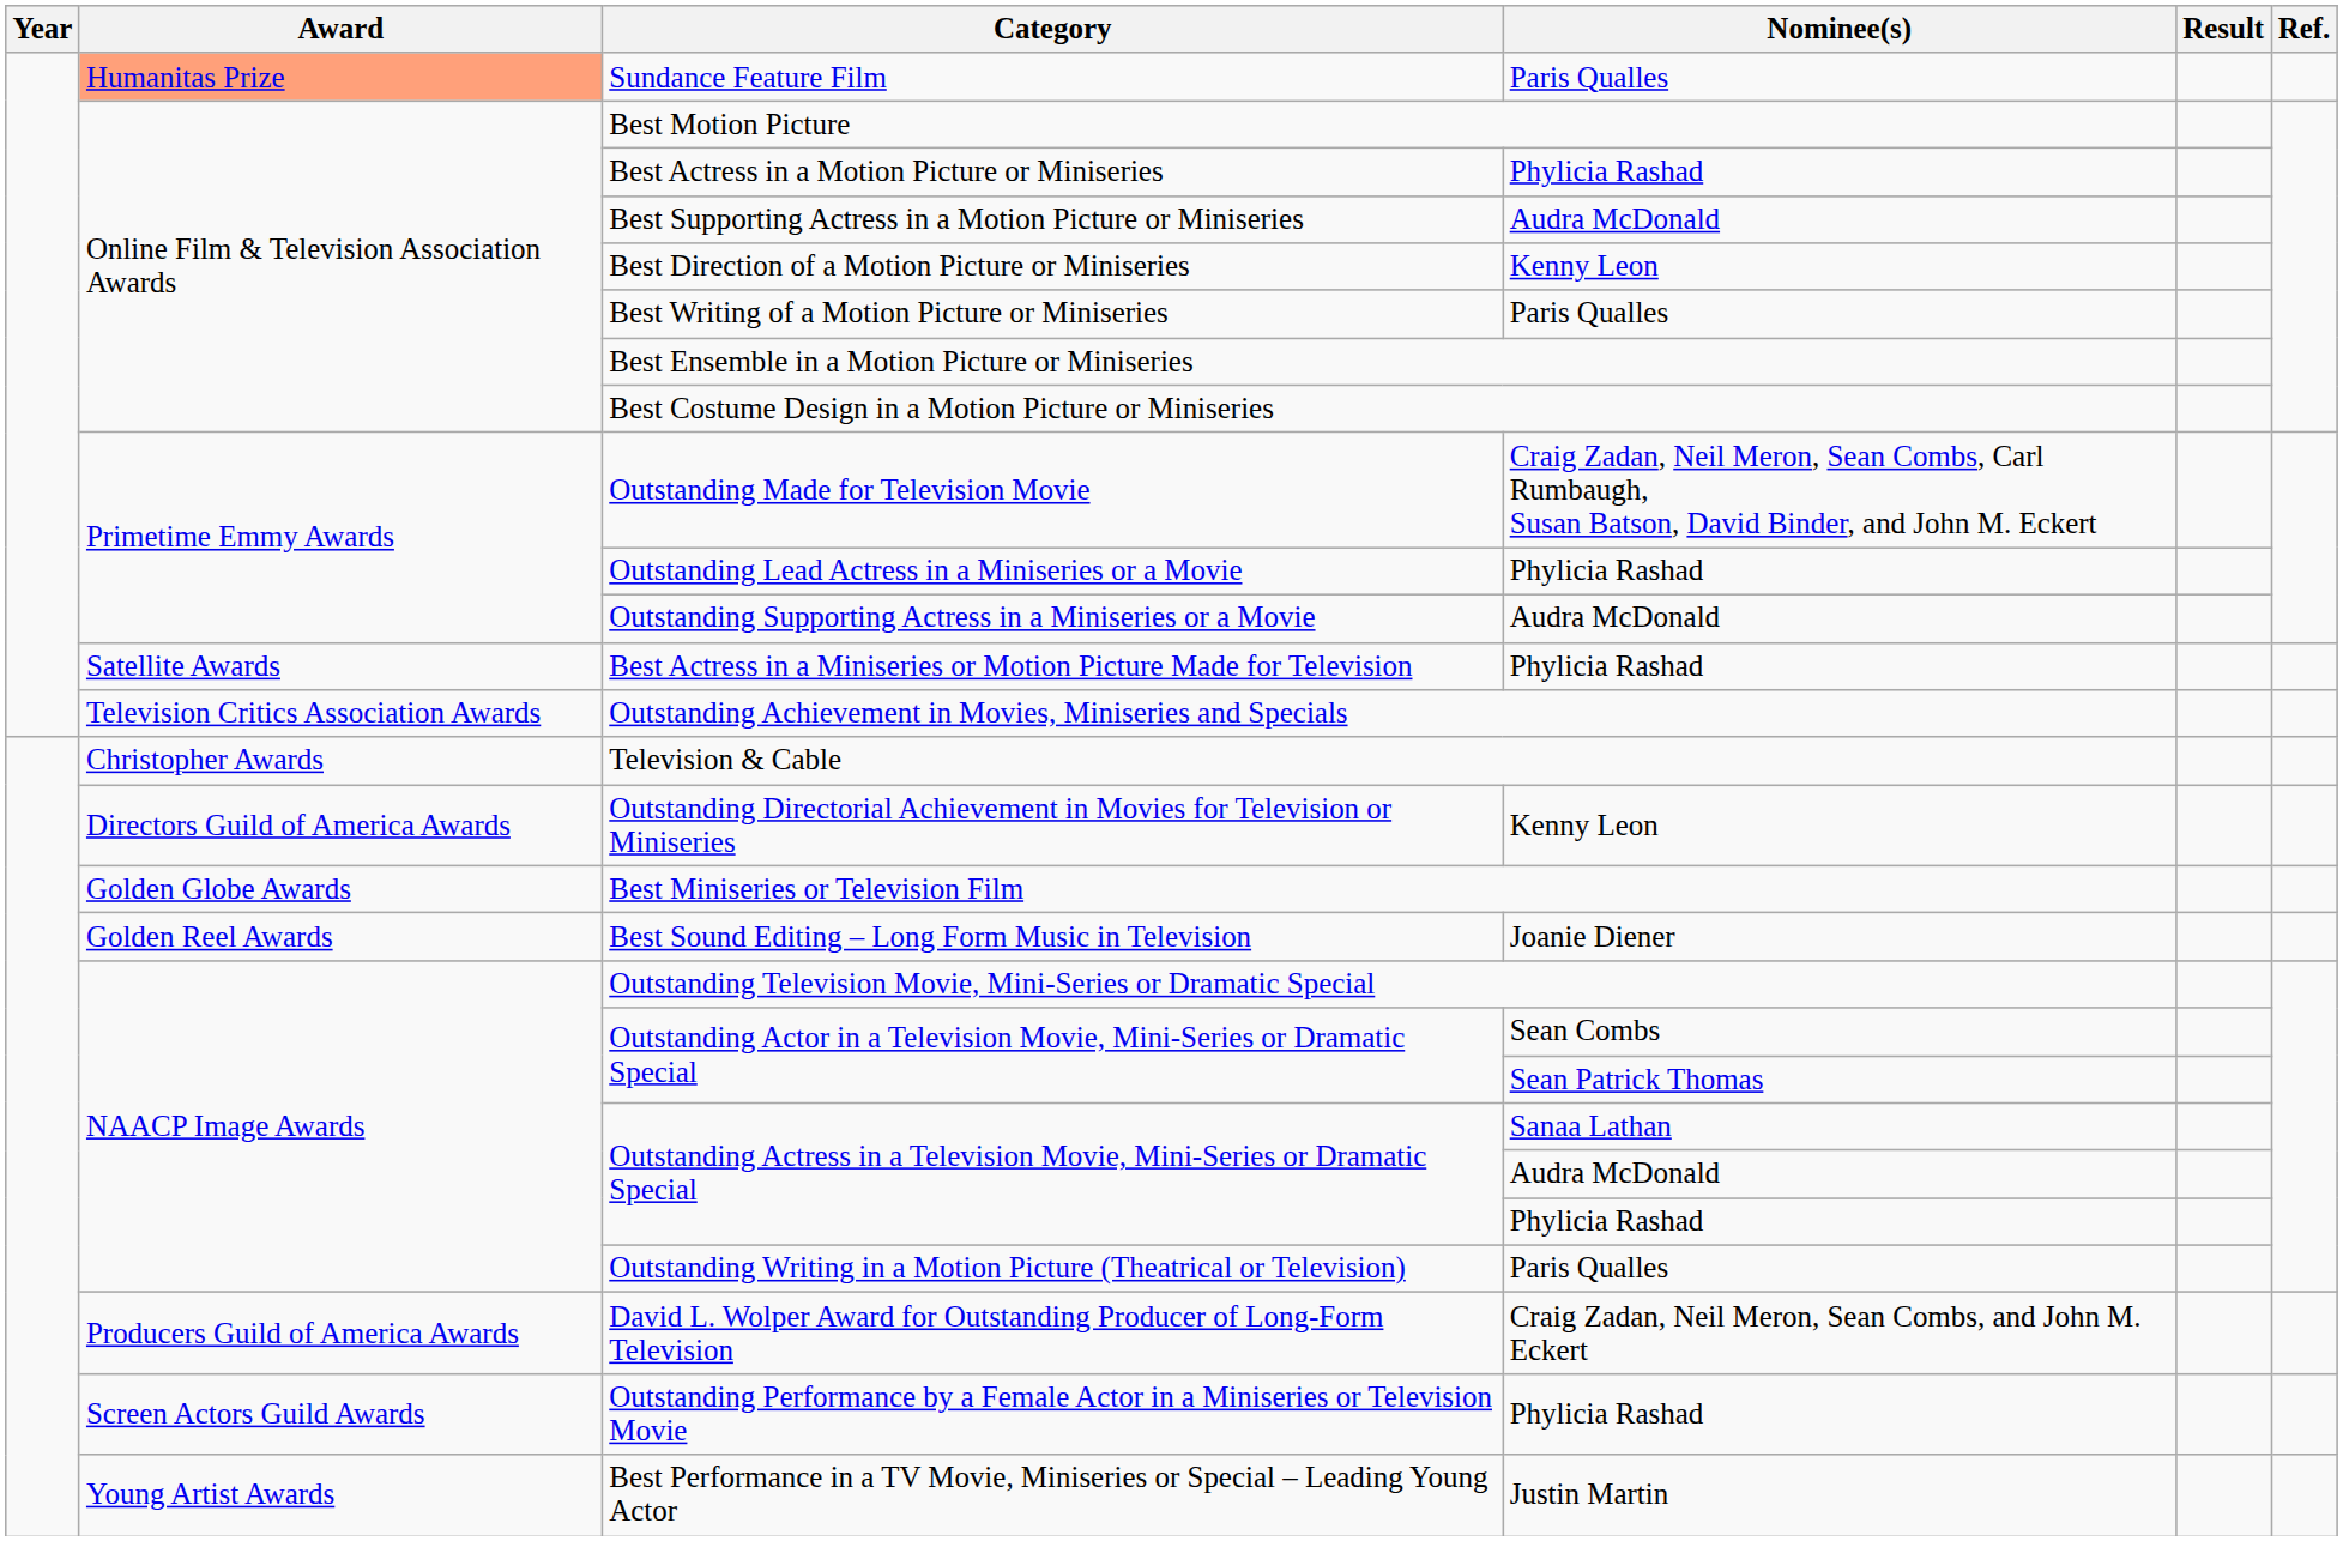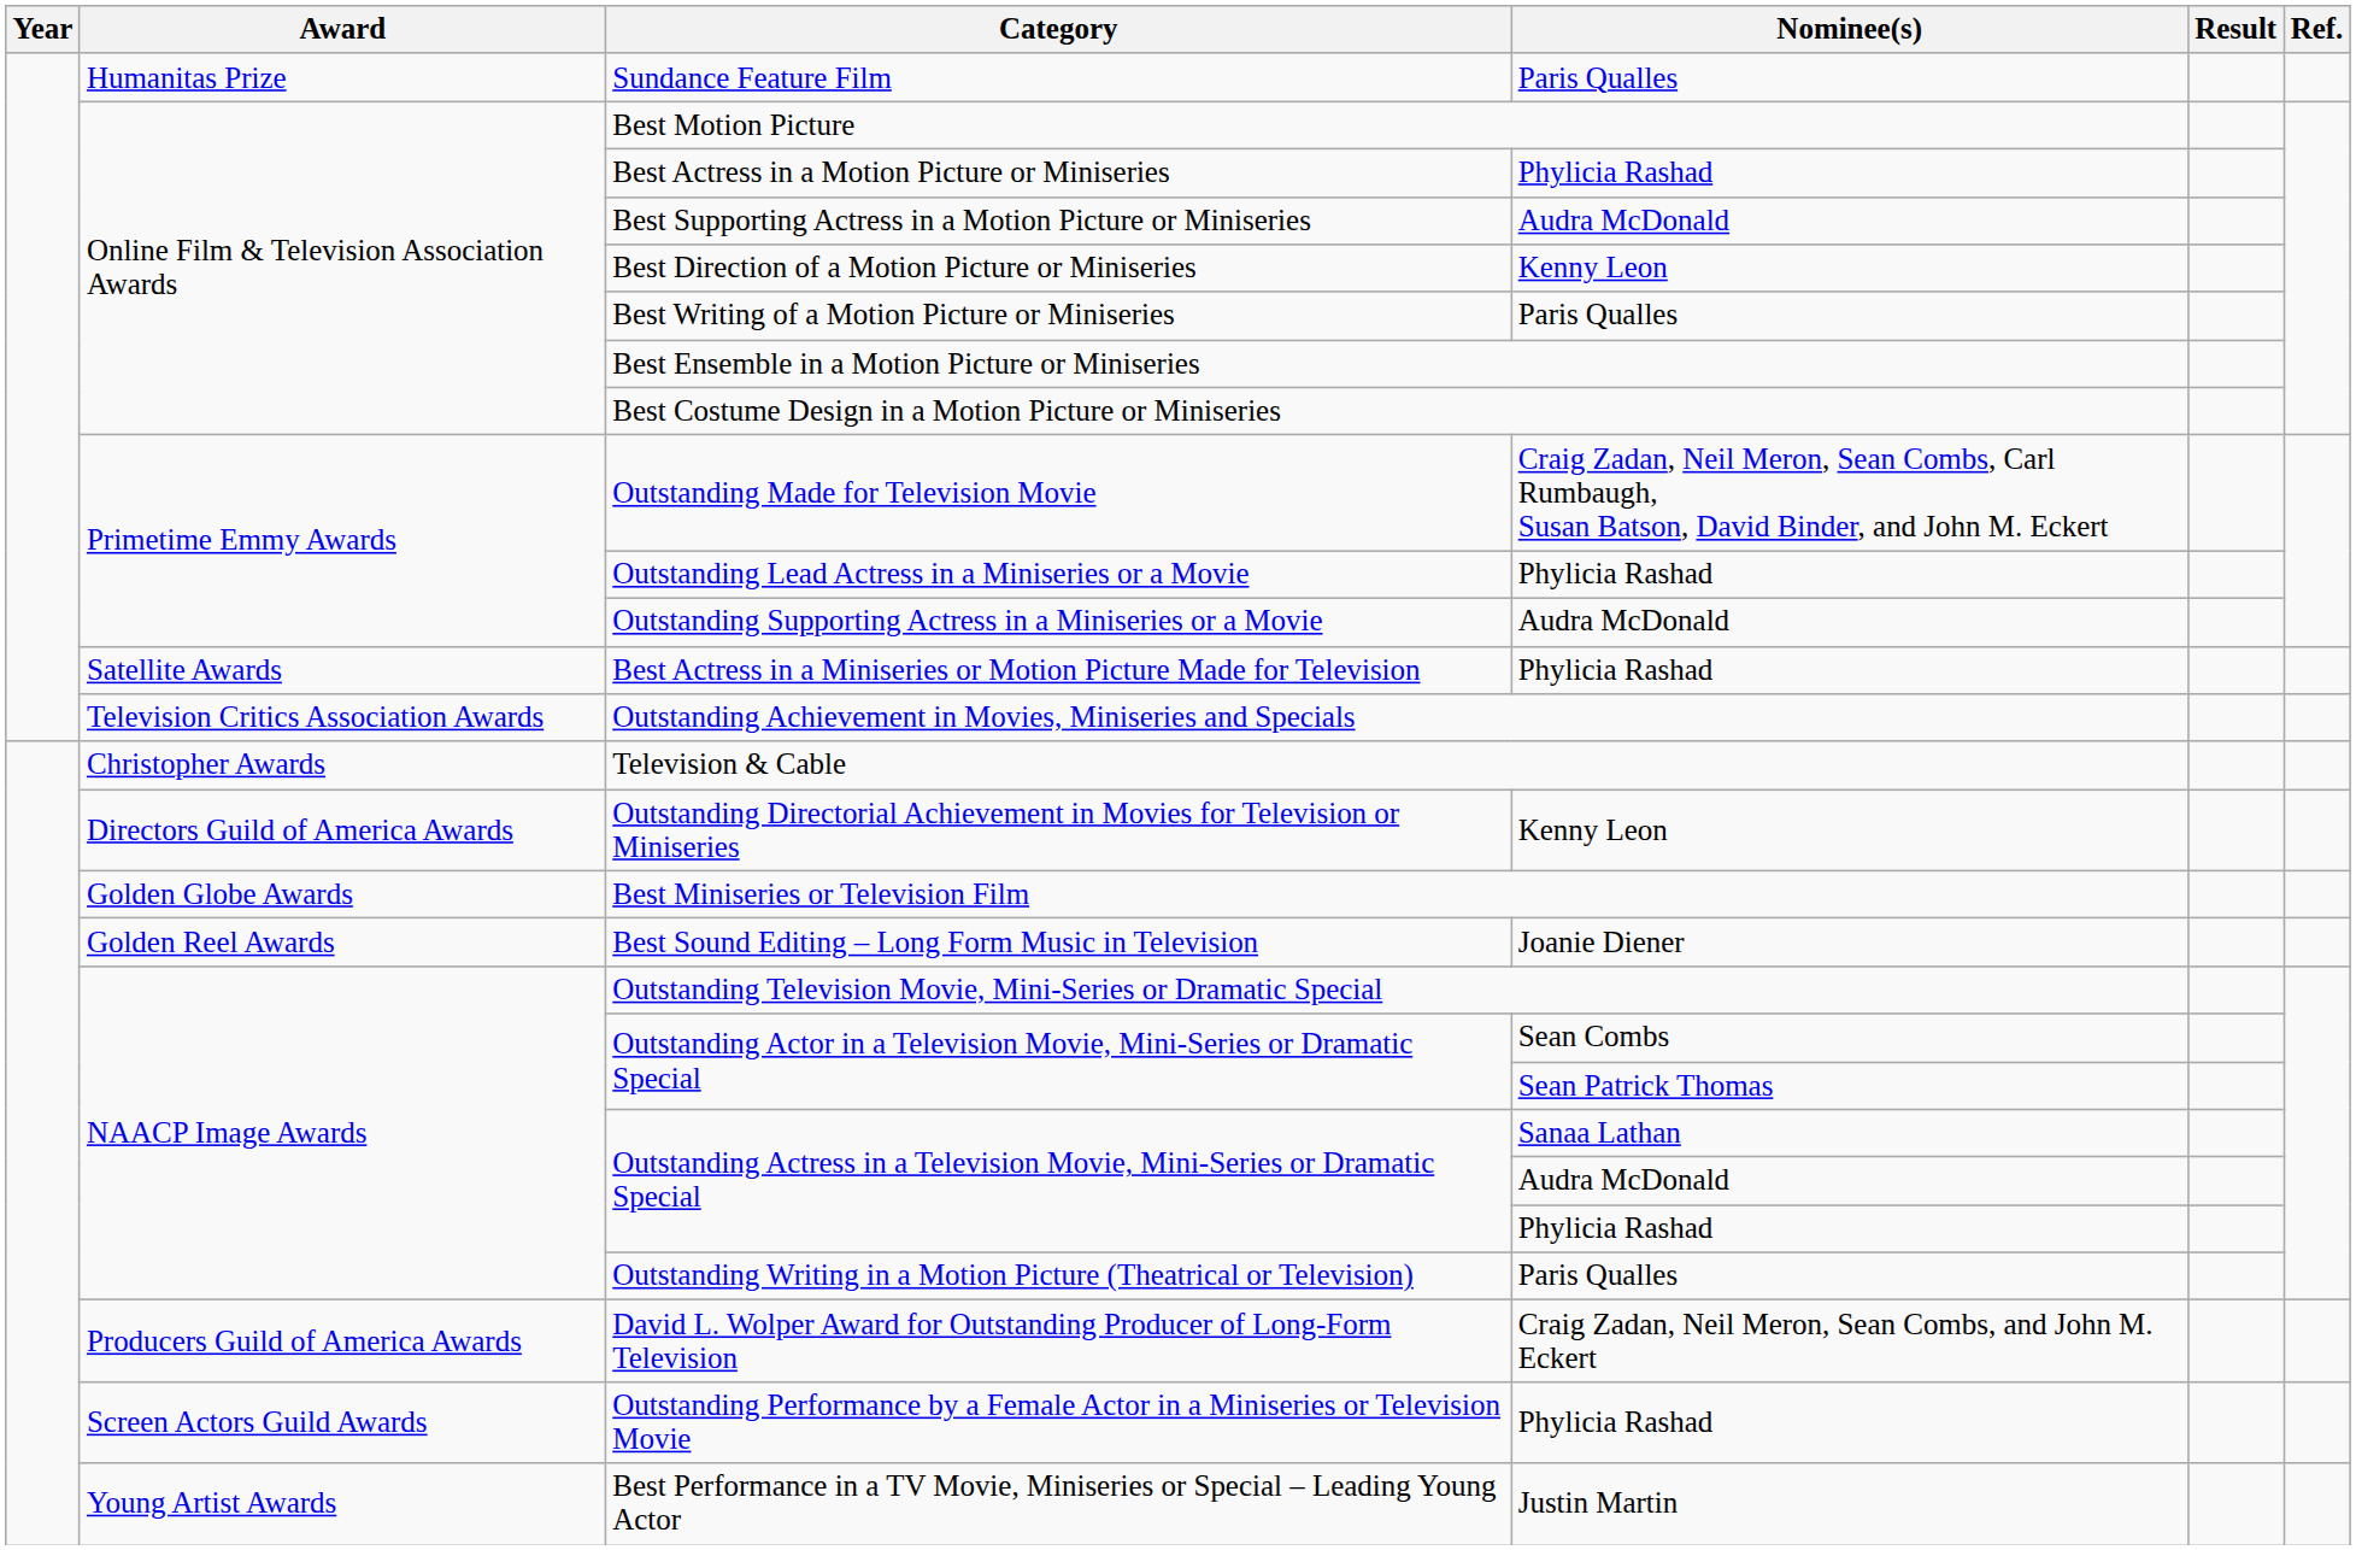Sundance Feature Film | Award: lightsalmon background -> no background
